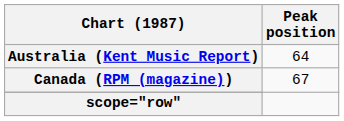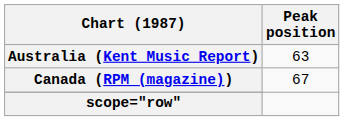Australia (Kent Music Report) | Peak position: 64 -> 63
